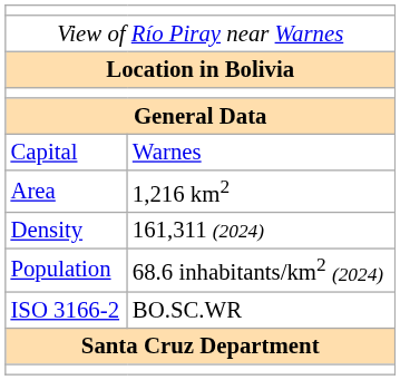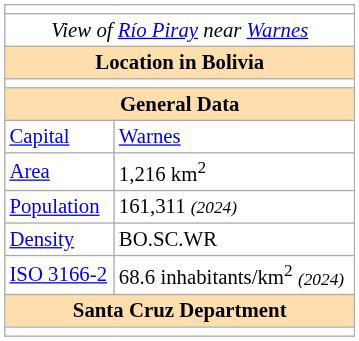row 8 | column 1: Density -> Population
row 9 | column 1: Population -> Density
row 9 | column 2: 68.6 inhabitants/km2 (2024) -> BO.SC.WR
row 10 | column 2: BO.SC.WR -> 68.6 inhabitants/km2 (2024)
